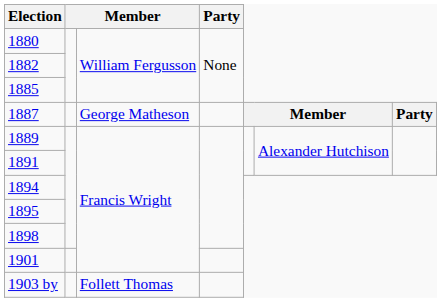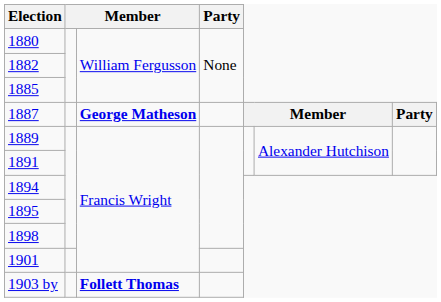1887 | column 3: normal -> bold
1903 by | column 3: normal -> bold
